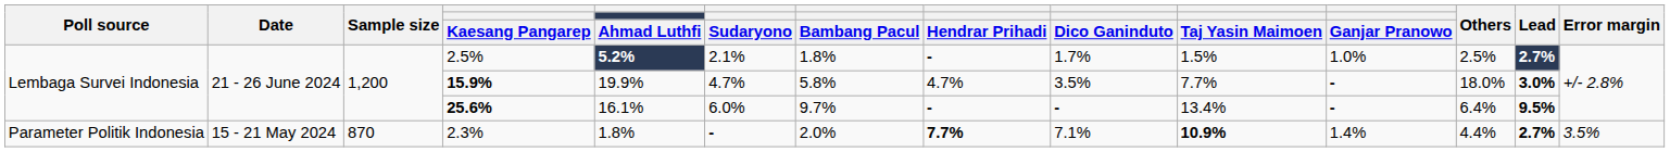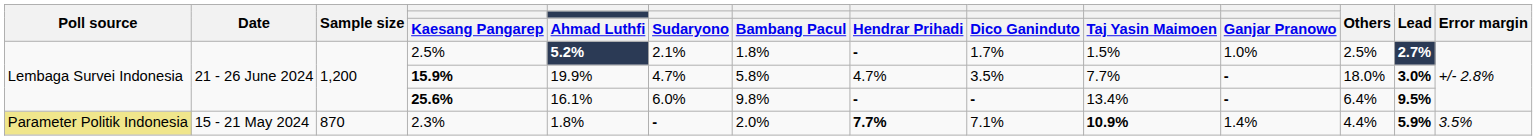25.6% | Bambang Pacul: 9.7% -> 9.8%
2.3% | Poll source: no background -> khaki background
2.3% | Lead: 2.7% -> 5.9%
